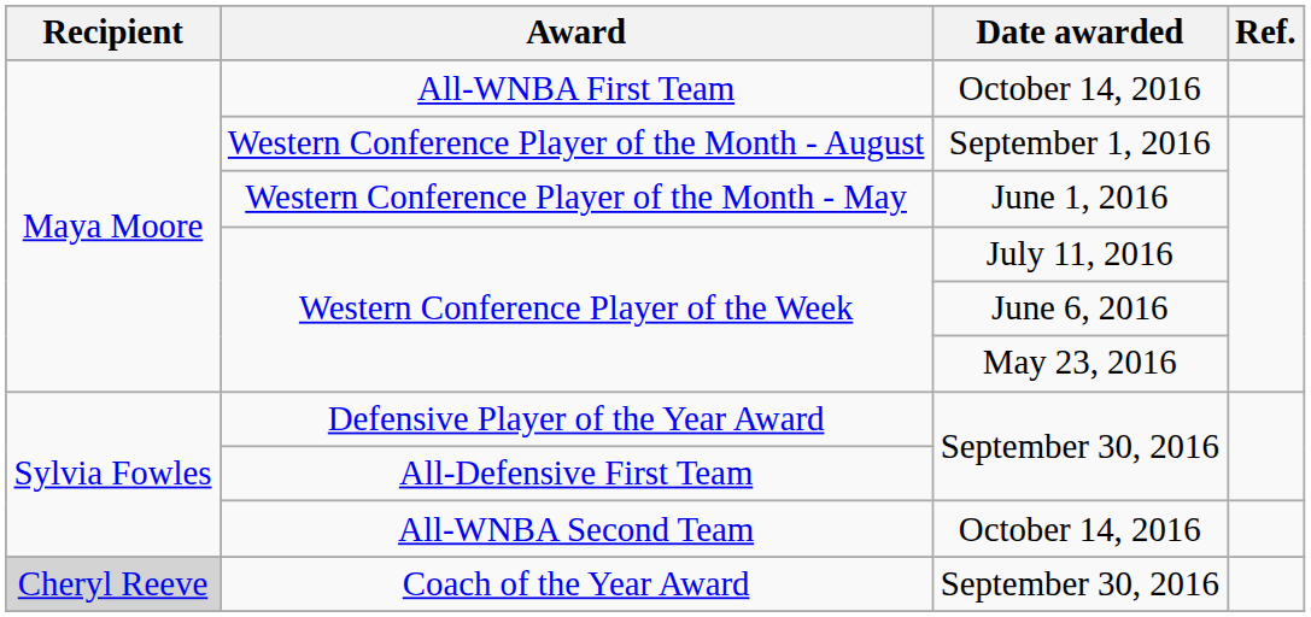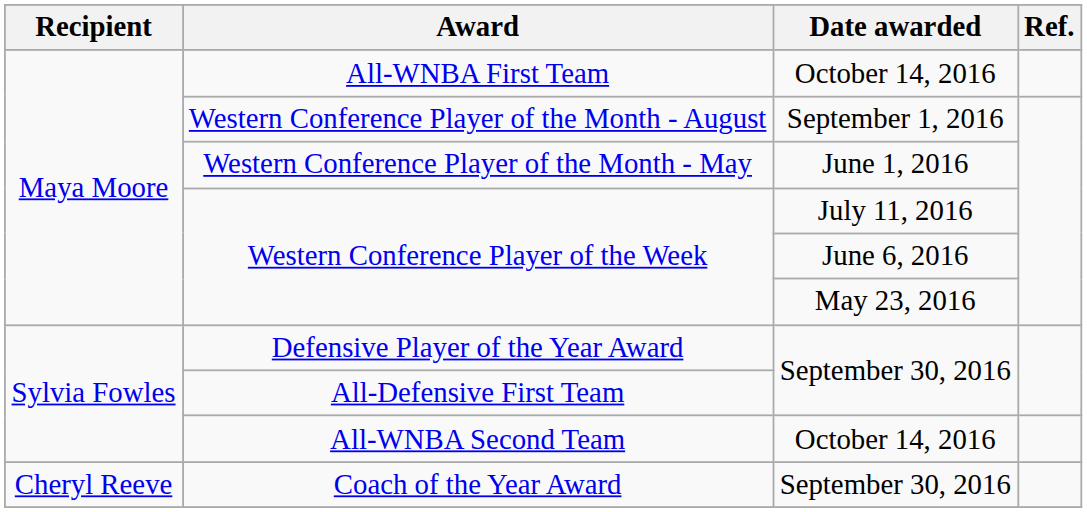Coach of the Year Award | Recipient: lightgrey background -> no background
